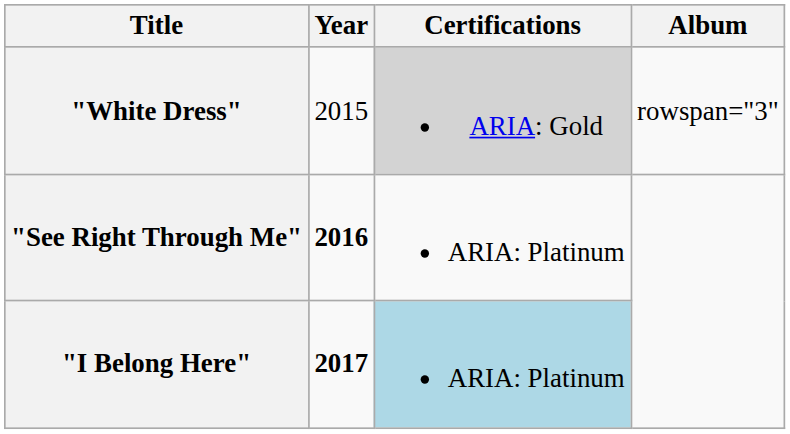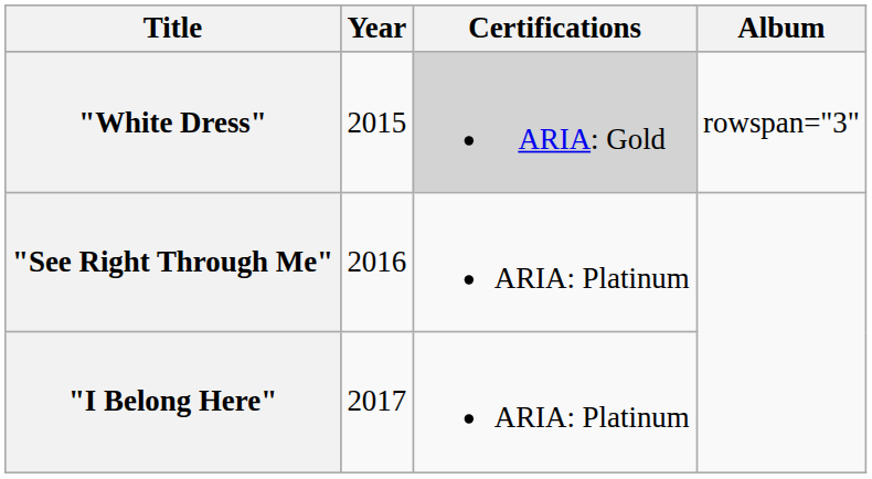"See Right Through Me" | Year: bold -> normal
"I Belong Here" | Year: bold -> normal
"I Belong Here" | Certifications: lightblue background -> no background
